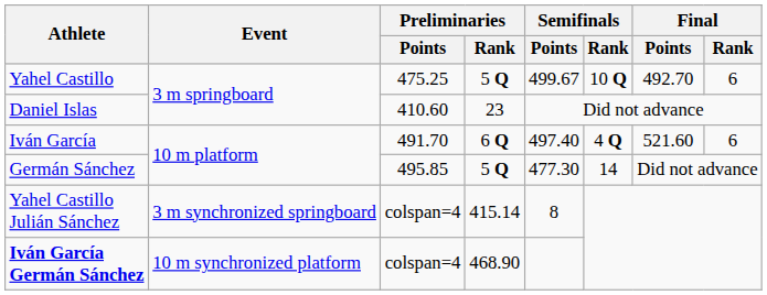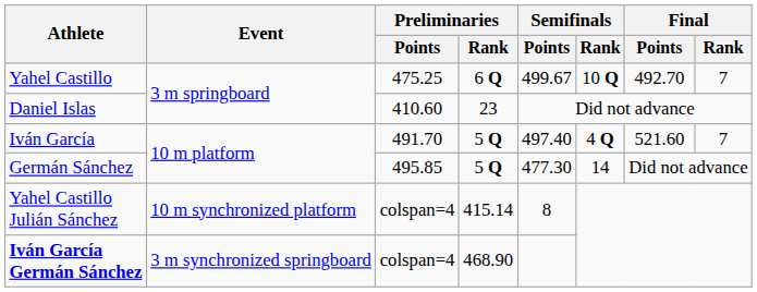Yahel Castillo | Preliminaries / Rank: 5 Q -> 6 Q
Yahel Castillo | Final / Rank: 6 -> 7
Iván García | Preliminaries / Rank: 6 Q -> 5 Q
Iván García | Final / Rank: 6 -> 7
Yahel Castillo Julián Sánchez | Event: 3 m synchronized springboard -> 10 m synchronized platform
Iván García Germán Sánchez | Event: 10 m synchronized platform -> 3 m synchronized springboard
